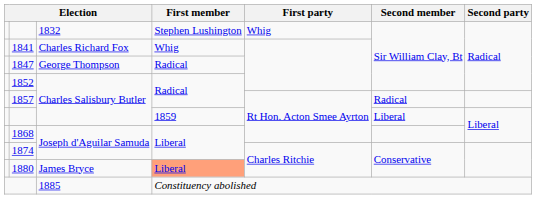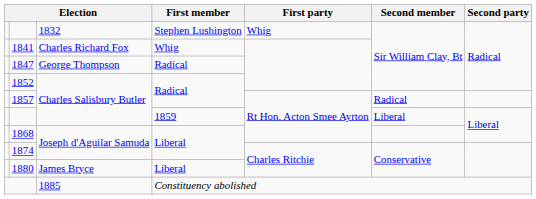1880 | First member: lightsalmon background -> no background
